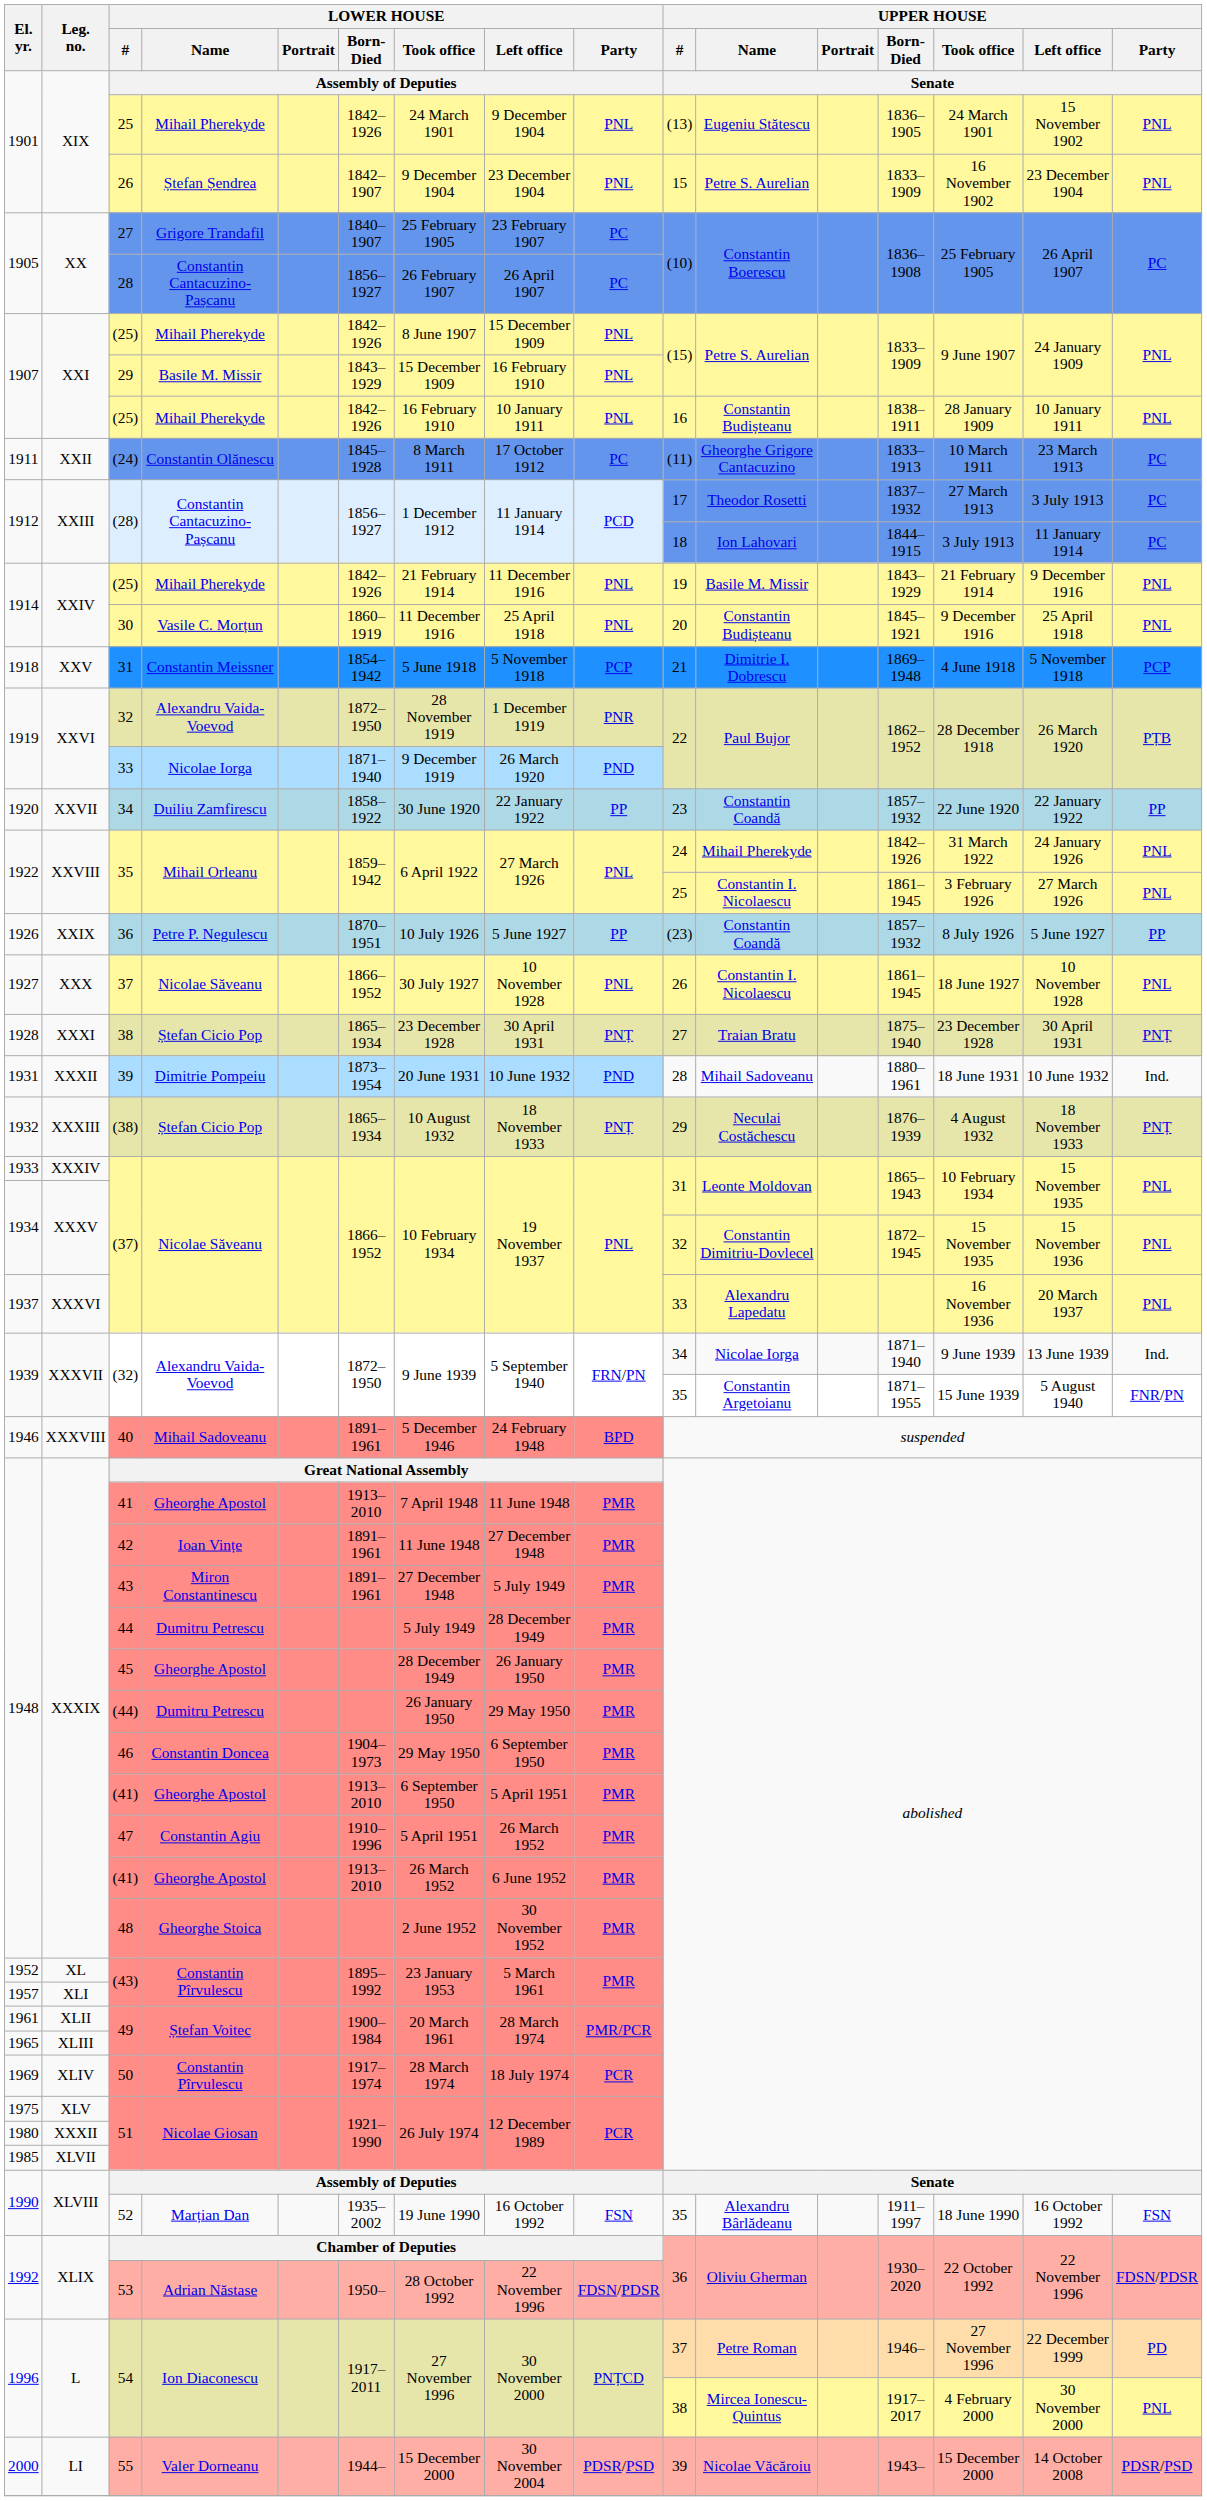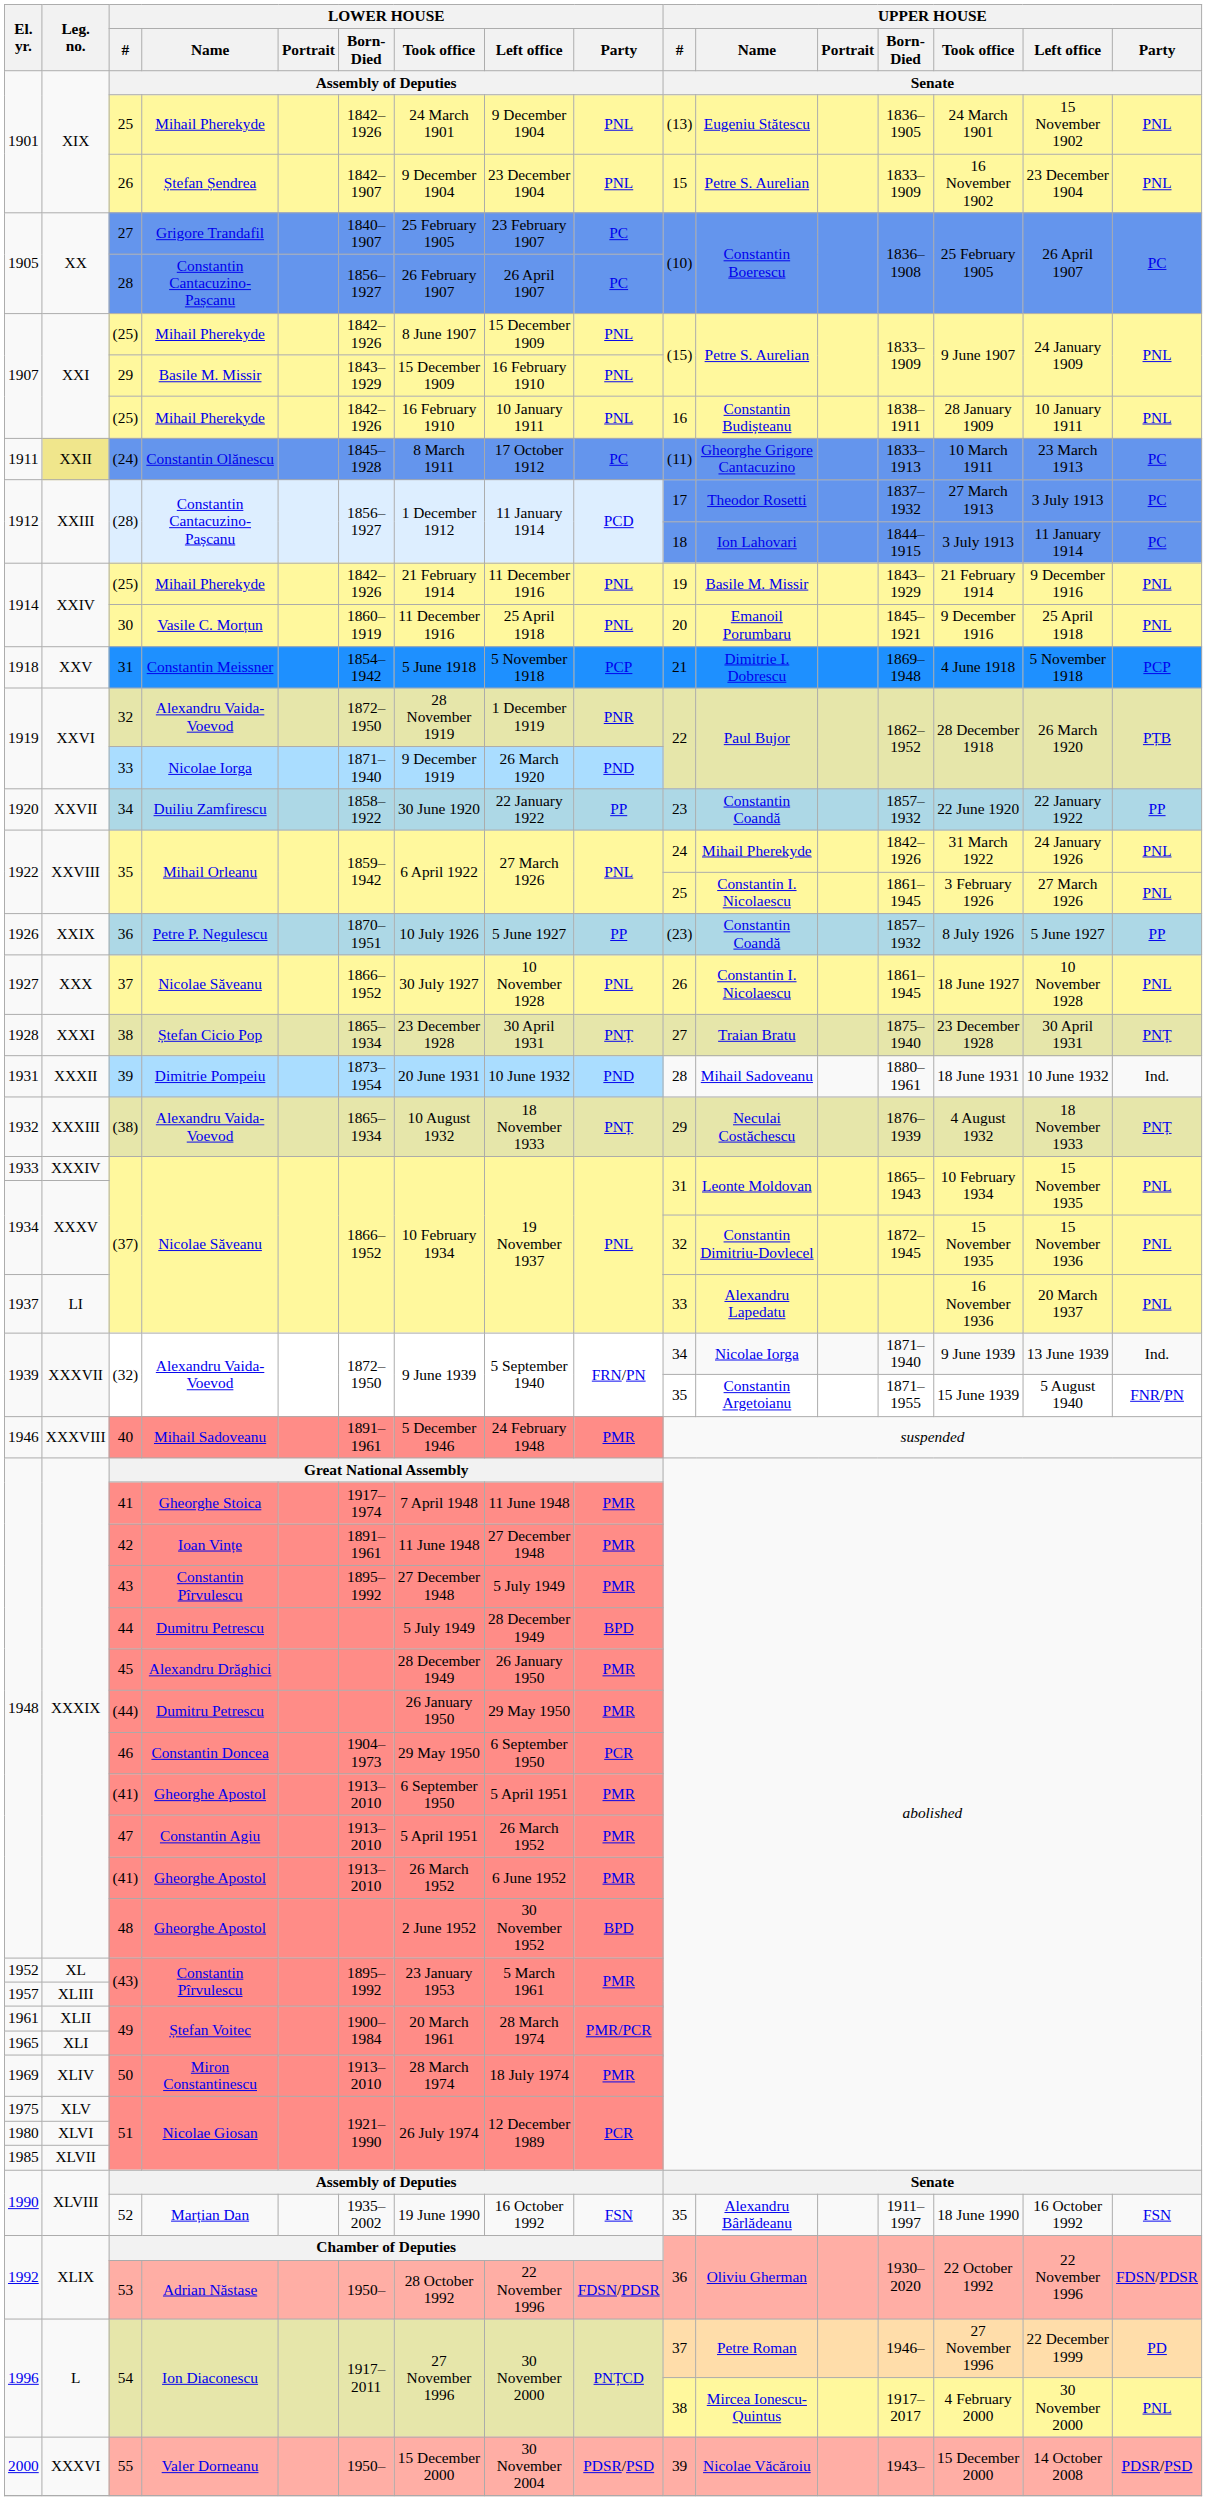(24) | Leg. no.: no background -> khaki background
30 | UPPER HOUSE / Name: Constantin Budișteanu -> Emanoil Porumbaru
(38) | LOWER HOUSE / Name: Ștefan Cicio Pop -> Alexandru Vaida-Voevod
1937 / (37) | Leg. no.: XXXVI -> LI
40 | LOWER HOUSE / Party: BPD -> PMR
41 | LOWER HOUSE / Name: Gheorghe Apostol -> Gheorghe Stoica
41 | LOWER HOUSE / Born-Died: 1913–2010 -> 1917–1974
43 | LOWER HOUSE / Name: Miron Constantinescu -> Constantin Pîrvulescu
43 | LOWER HOUSE / Born-Died: 1891–1961 -> 1895–1992
44 | LOWER HOUSE / Party: PMR -> BPD
45 | LOWER HOUSE / Name: Gheorghe Apostol -> Alexandru Drăghici
46 | LOWER HOUSE / Party: PMR -> PCR
47 | LOWER HOUSE / Born-Died: 1910–1996 -> 1913–2010
48 | LOWER HOUSE / Name: Gheorghe Stoica -> Gheorghe Apostol
48 | LOWER HOUSE / Party: PMR -> BPD
1957 / (43) | Leg. no.: XLI -> XLIII
1965 / 49 | Leg. no.: XLIII -> XLI
50 | LOWER HOUSE / Name: Constantin Pîrvulescu -> Miron Constantinescu
50 | LOWER HOUSE / Born-Died: 1917–1974 -> 1913–2010
50 | LOWER HOUSE / Party: PCR -> PMR
1980 / 51 | Leg. no.: XXXII -> XLVI
55 | Leg. no.: LI -> XXXVI
55 | LOWER HOUSE / Born-Died: 1944– -> 1950–
